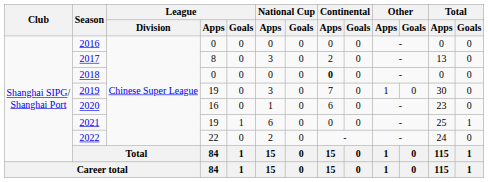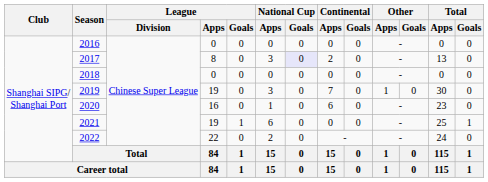2017 | National Cup / Goals: no background -> lavender background
2018 | Continental / Apps: bold -> normal
